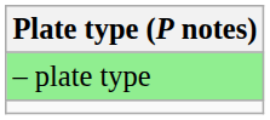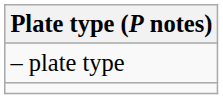row 2 | column 1: lightgreen background -> no background
